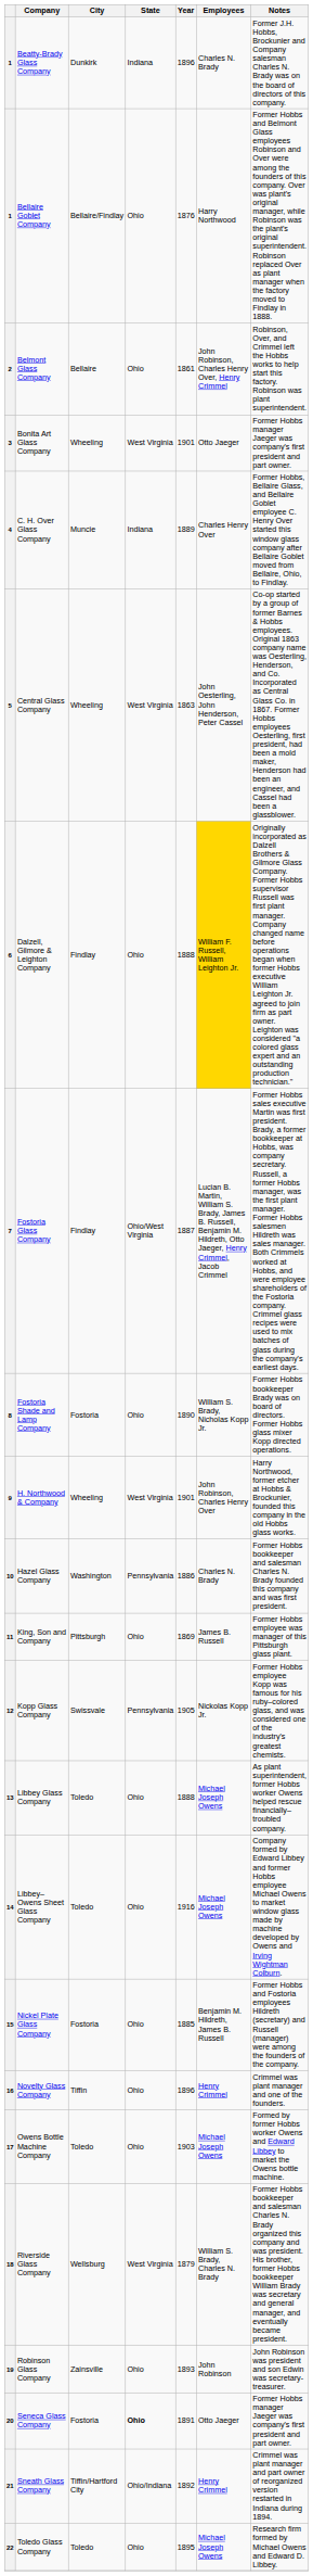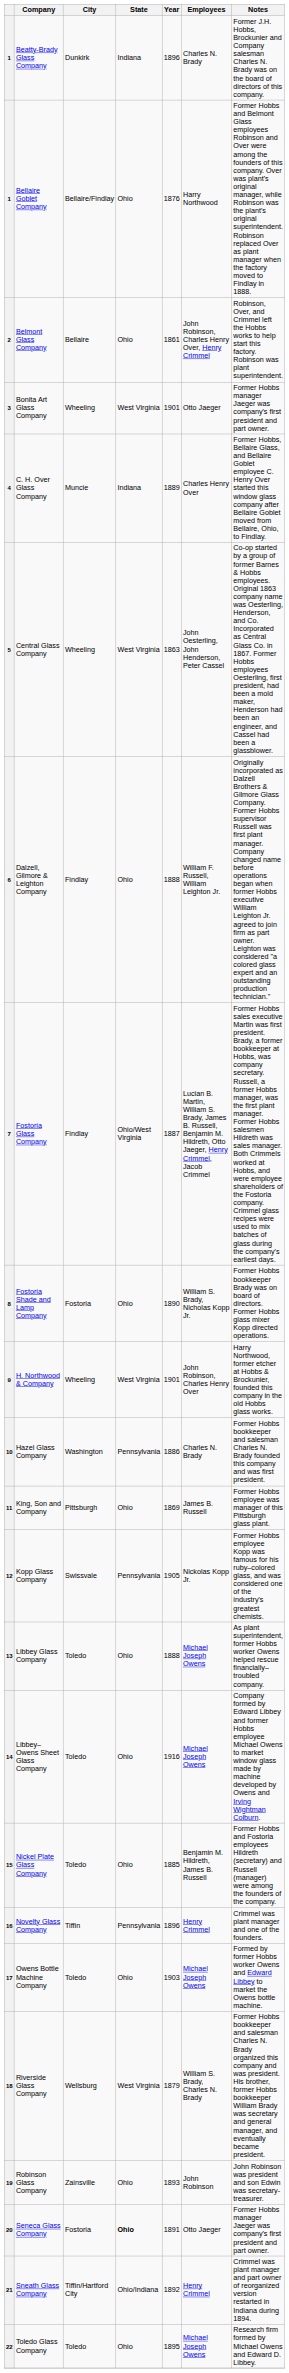6 | Employees: gold background -> no background
15 | City: Fostoria -> Toledo
16 | State: Ohio -> Pennsylvania
